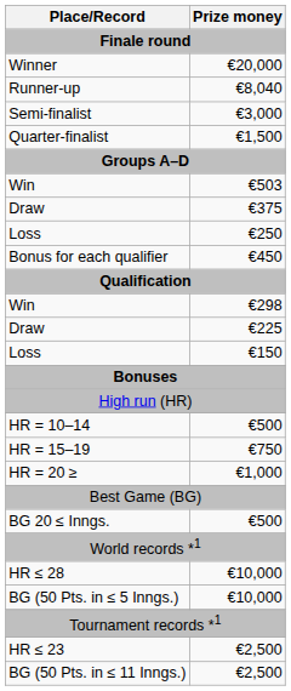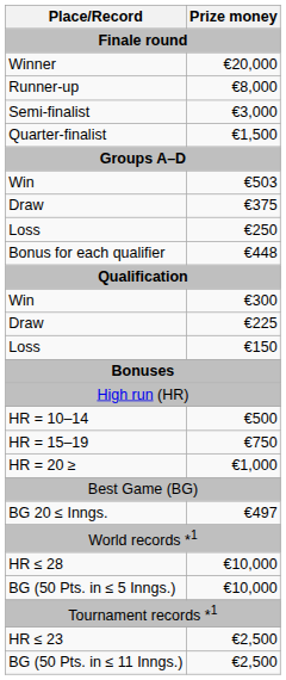row 4 | Prize money: €8,040 -> €8,000
row 11 | Prize money: €450 -> €448
row 13 | Prize money: €298 -> €300
row 22 | Prize money: €500 -> €497
